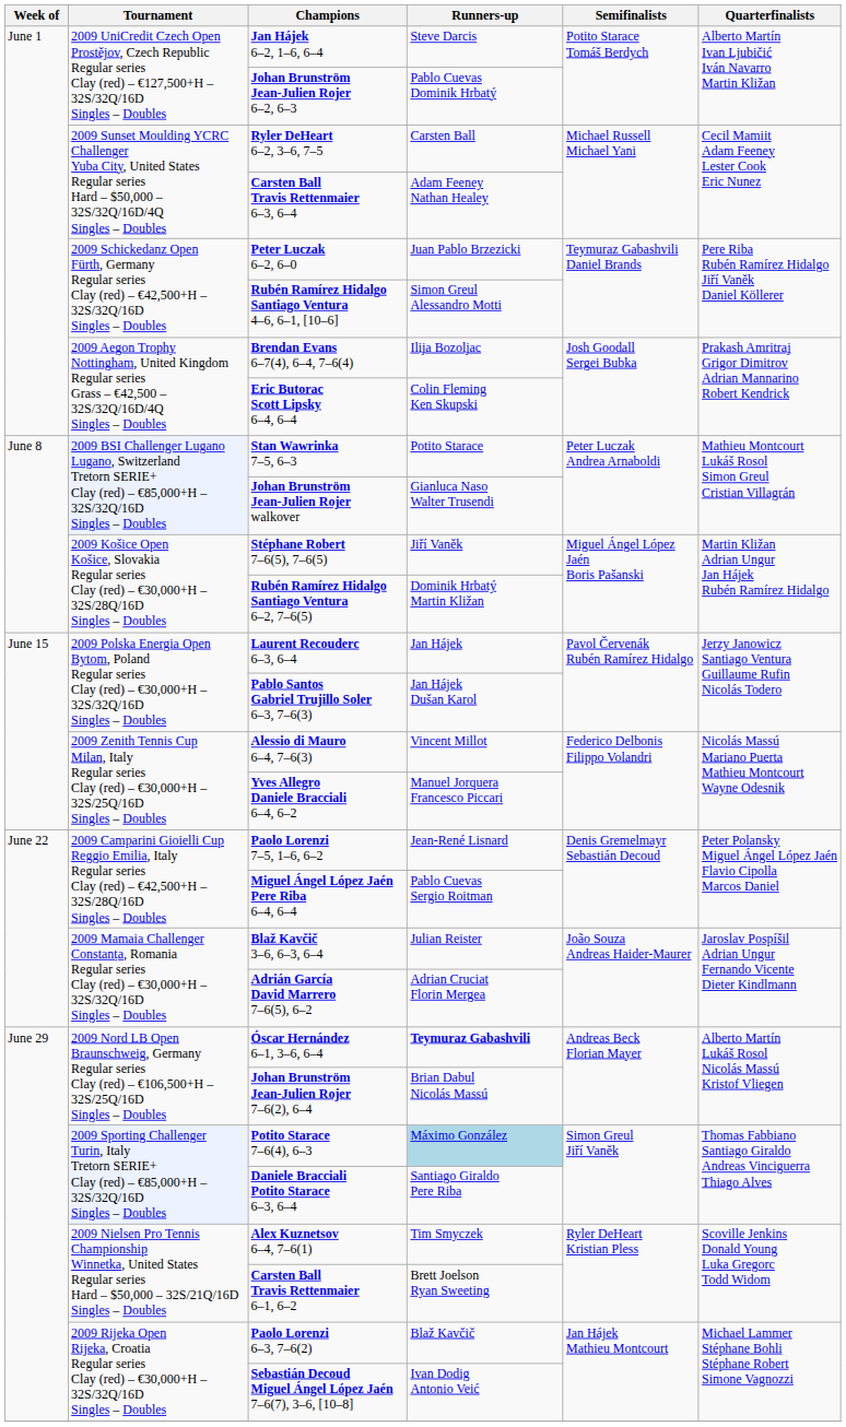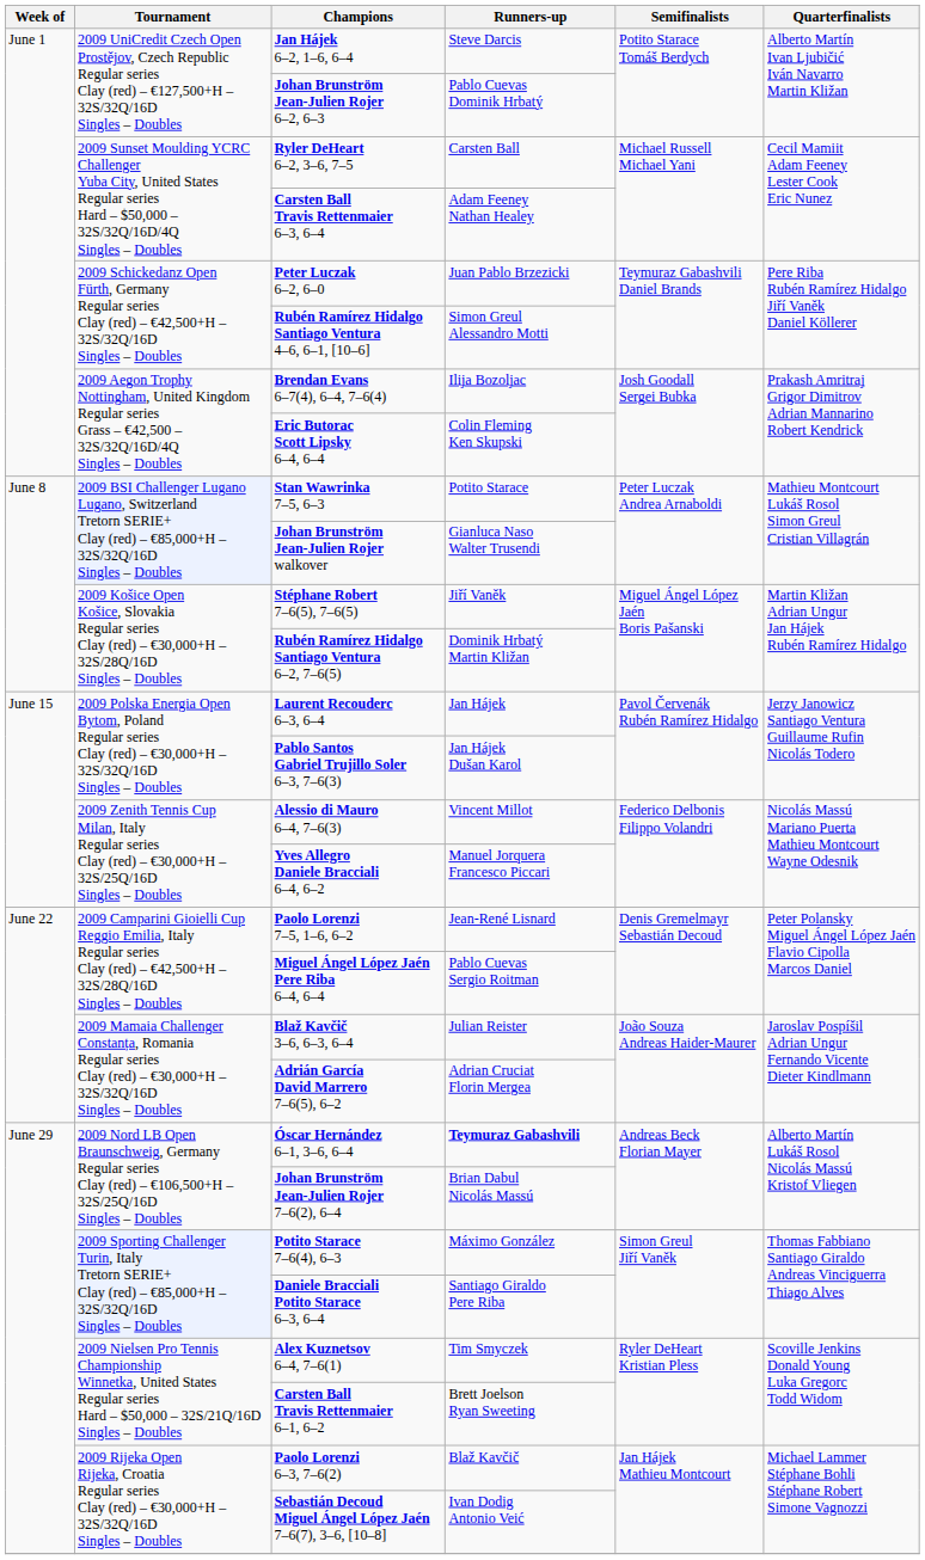Potito Starace 7–6(4), 6–3 | Runners-up: lightblue background -> no background
